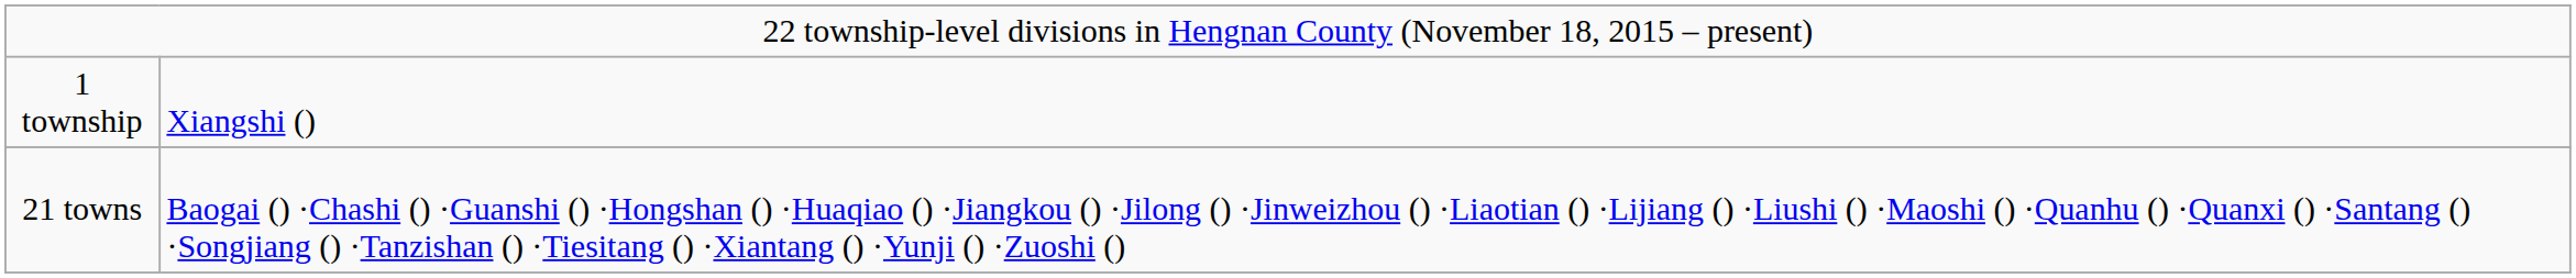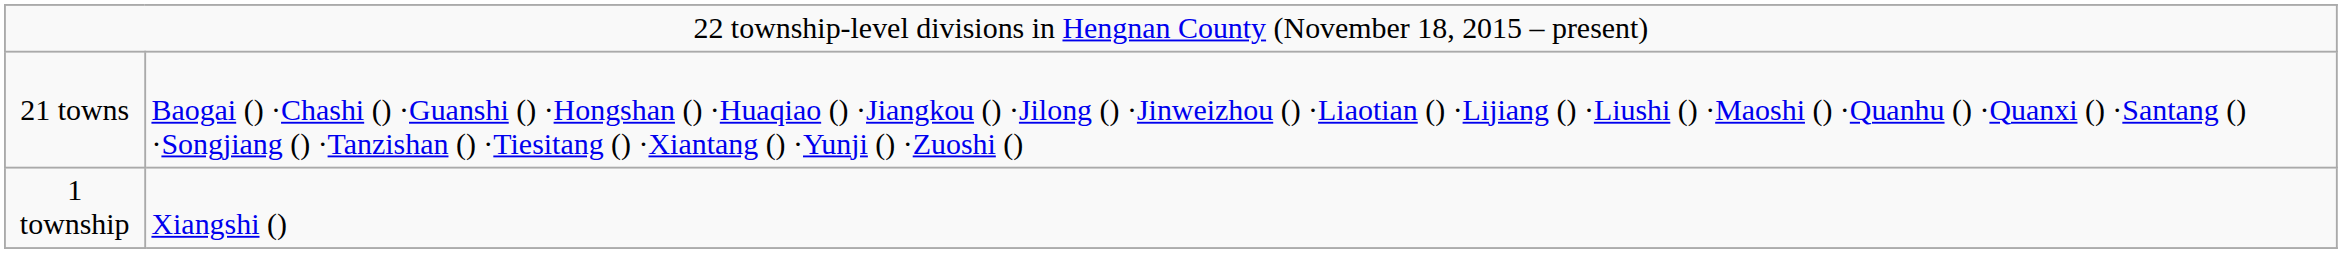rows swapped: 21 towns <-> 1 township
